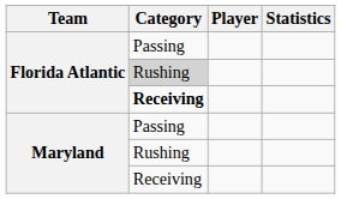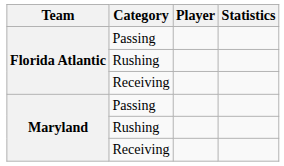Florida Atlantic / Rushing | Category: lightgrey background -> no background
Florida Atlantic / Receiving | Category: bold -> normal
